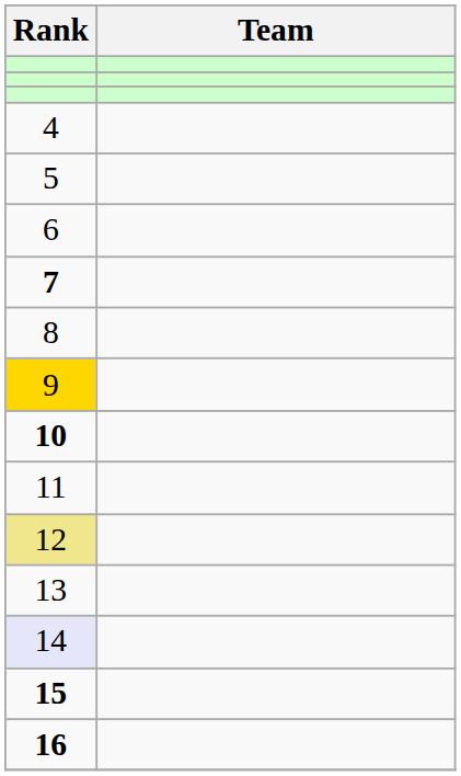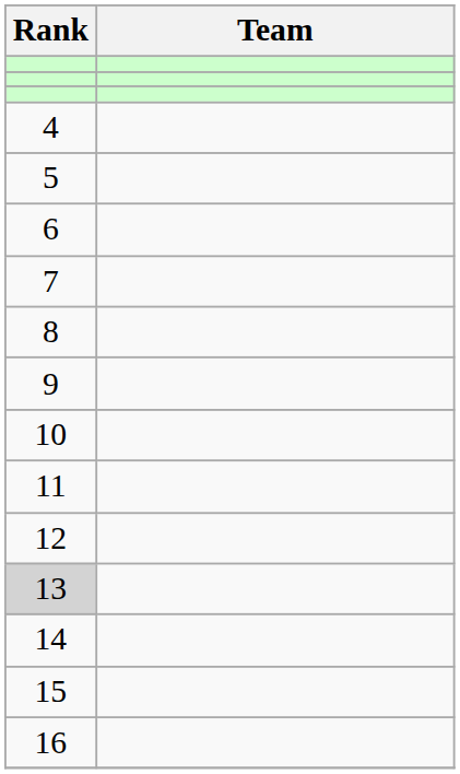row 8 | Rank: bold -> normal
row 10 | Rank: gold background -> no background
row 11 | Rank: bold -> normal
row 13 | Rank: khaki background -> no background
row 14 | Rank: no background -> lightgrey background
row 15 | Rank: lavender background -> no background
row 16 | Rank: bold -> normal
row 17 | Rank: bold -> normal
